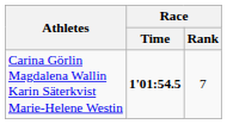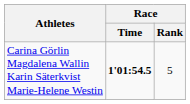row 3 | Race / Rank: 7 -> 5
